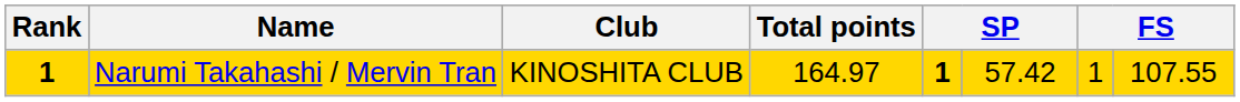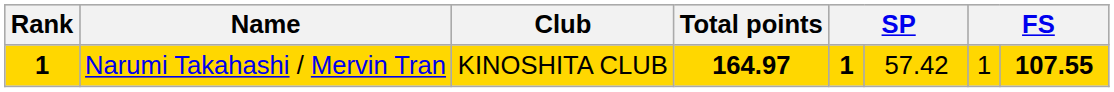Narumi Takahashi / Mervin Tran | Total points: normal -> bold
Narumi Takahashi / Mervin Tran | column 8: normal -> bold
